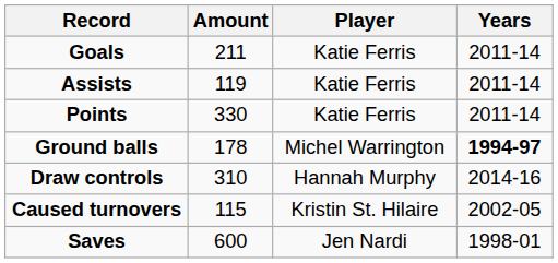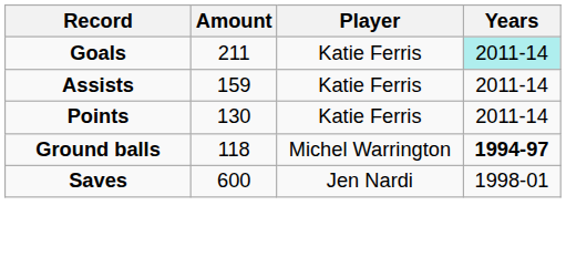Goals | Years: no background -> paleturquoise background
Assists | Amount: 119 -> 159
Points | Amount: 330 -> 130
Ground balls | Amount: 178 -> 118
- row: Draw controls | 310 | Hannah Murphy | 2014-16
- row: Caused turnovers | 115 | Kristin St. Hilaire | 2002-05
